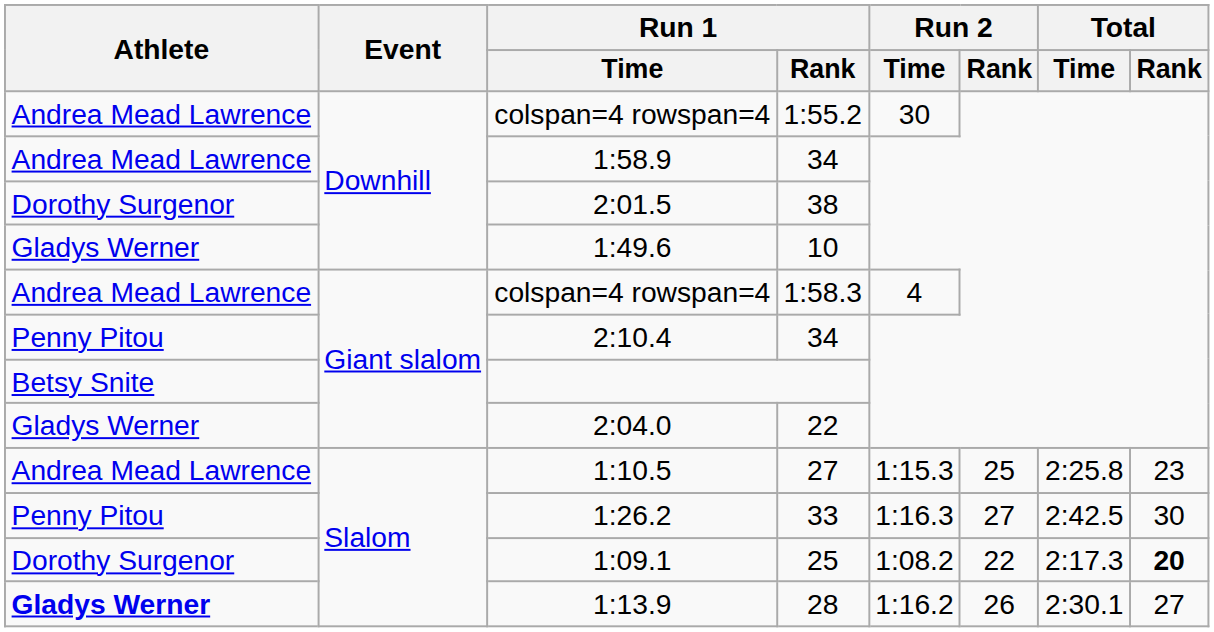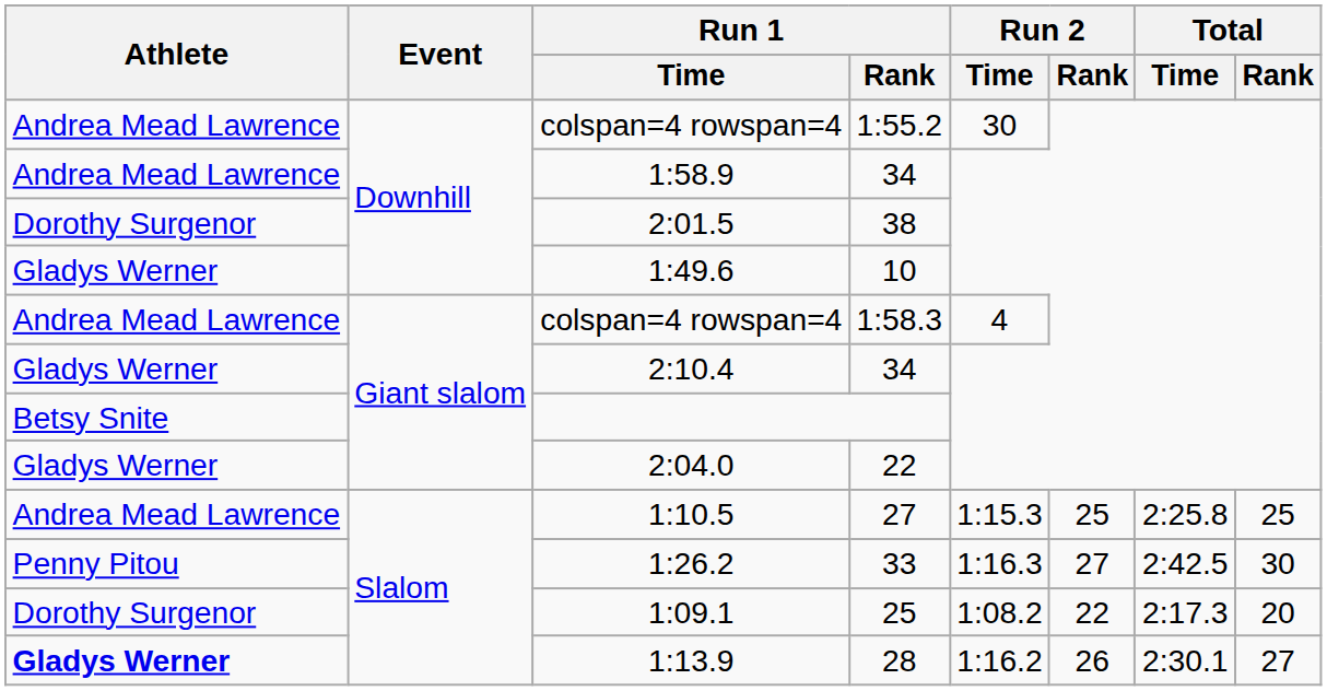2:10.4 | Athlete: Penny Pitou -> Gladys Werner
1:10.5 | Total / Rank: 23 -> 25
1:09.1 | Total / Rank: bold -> normal
